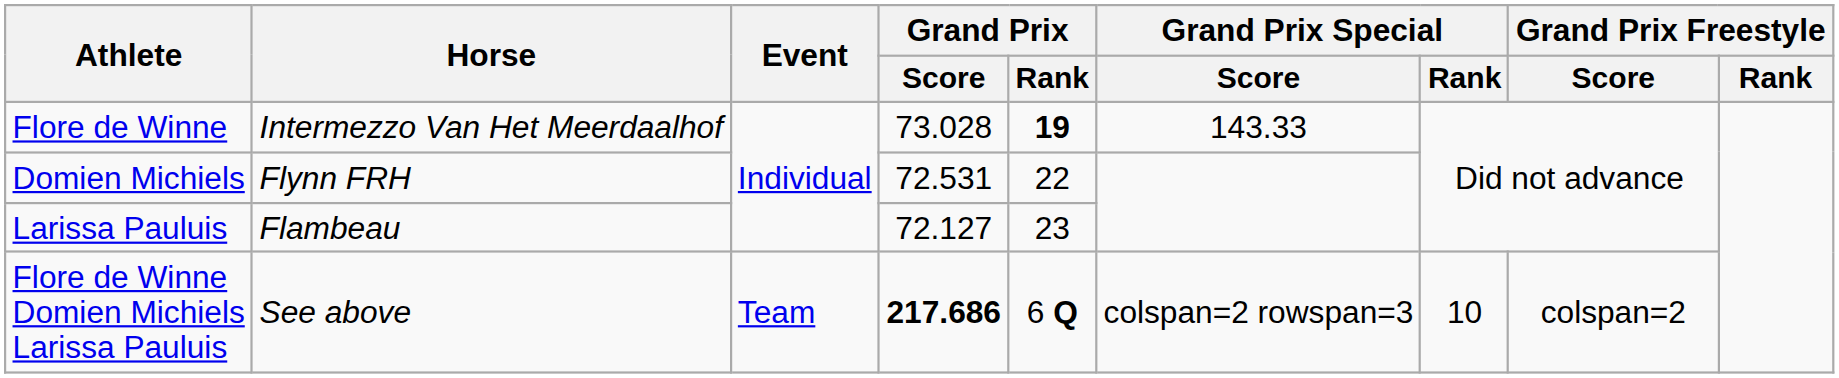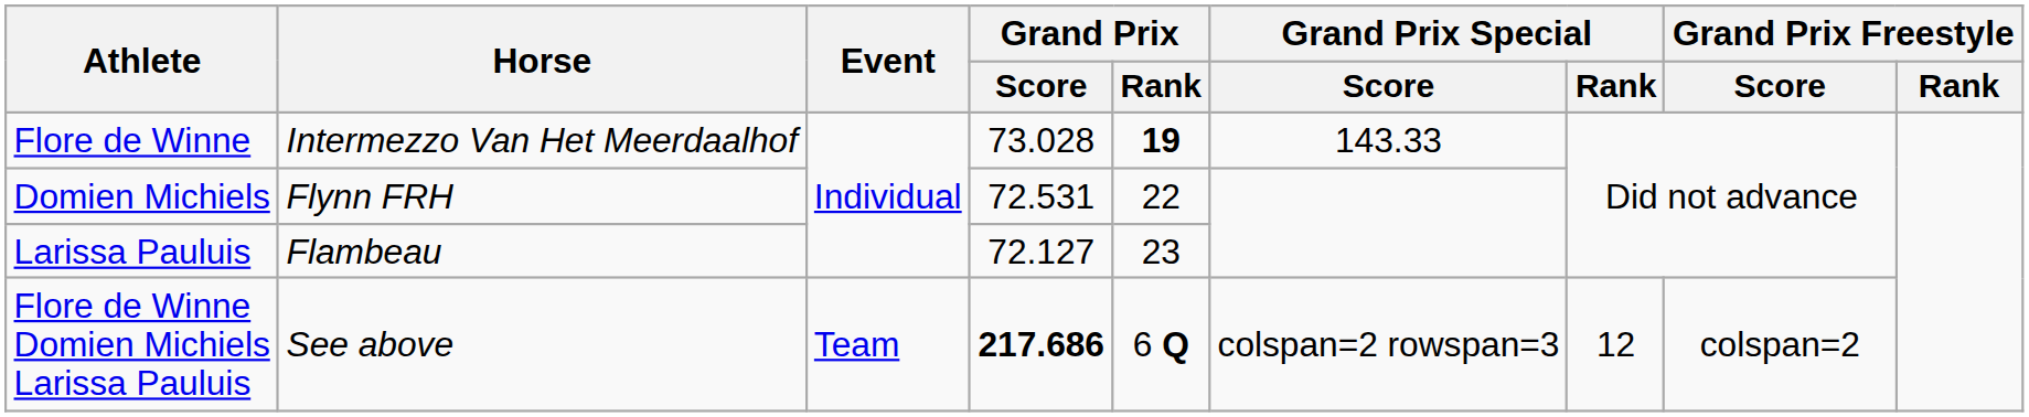Flore de Winne Domien Michiels Larissa Pauluis | Grand Prix Special / Rank: 10 -> 12
